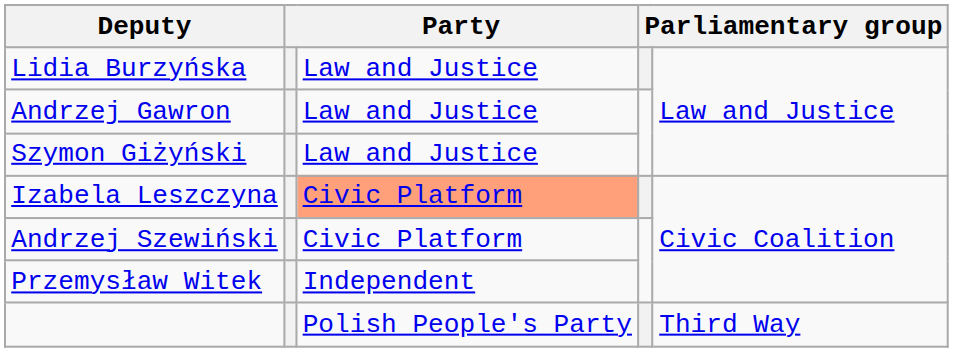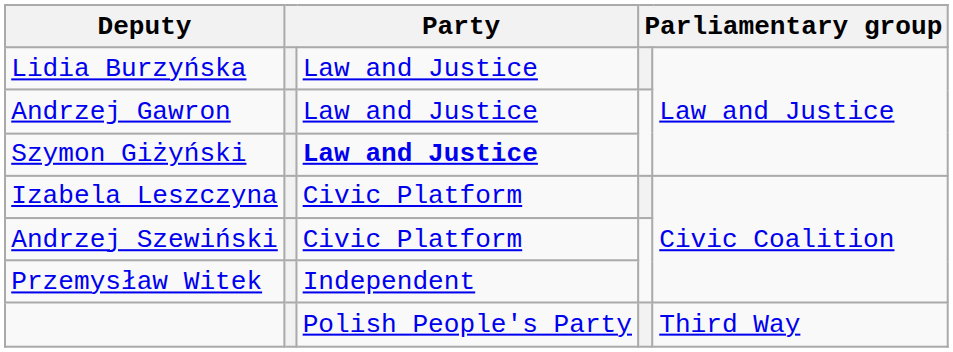Szymon Giżyński | column 3: normal -> bold
Izabela Leszczyna | column 3: lightsalmon background -> no background
